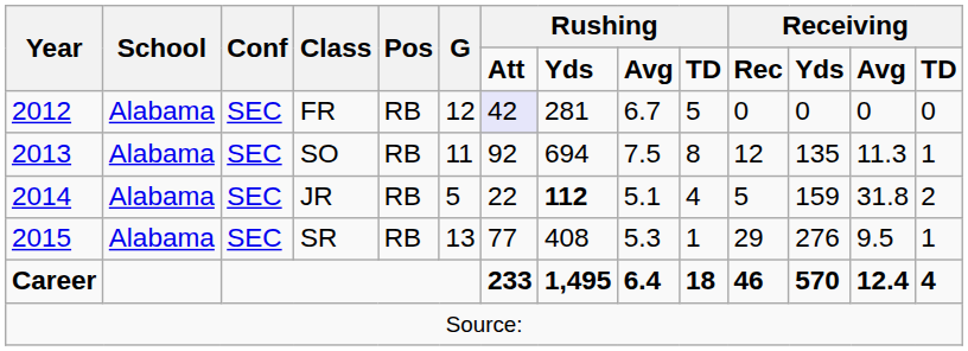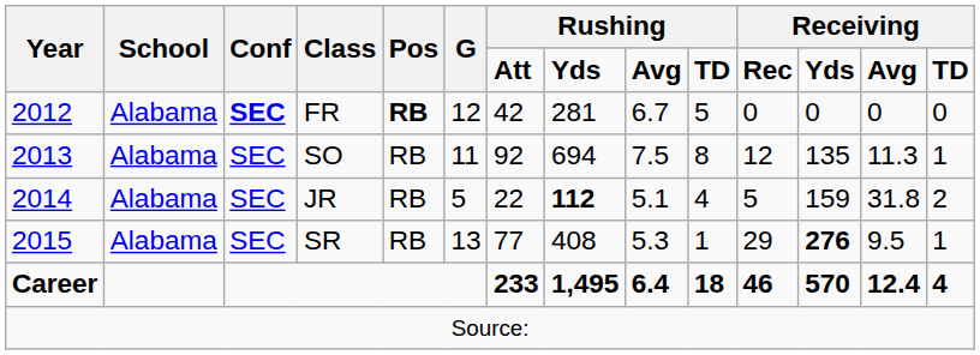FR | Conf: normal -> bold
FR | Pos: normal -> bold
FR | column 7: lavender background -> no background
SR | column 12: normal -> bold
